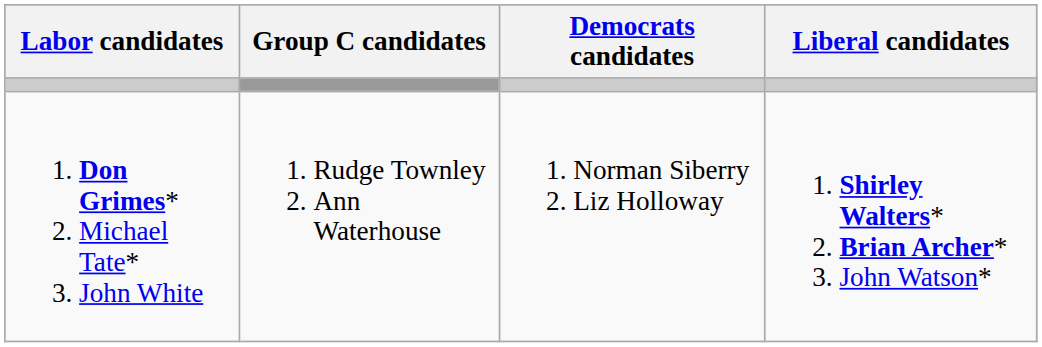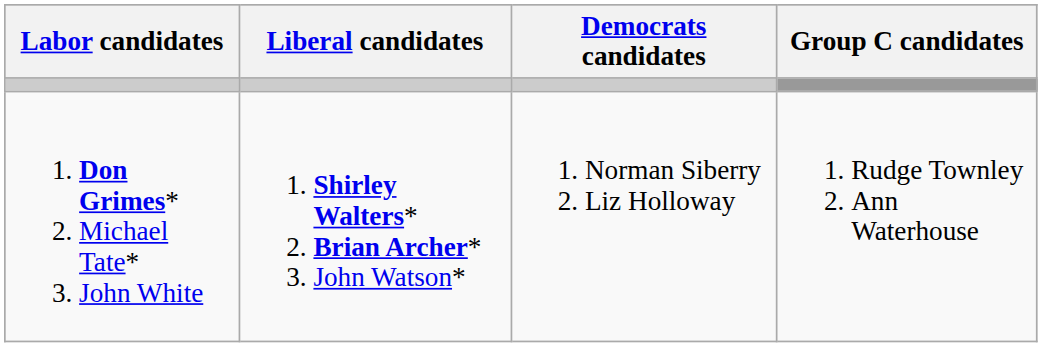columns swapped: Liberal candidates <-> Group C candidates
